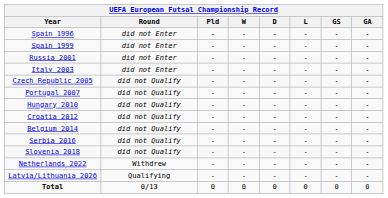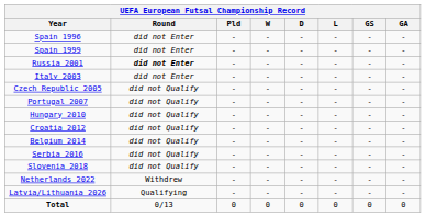Russia 2001 | Round: normal -> bold
